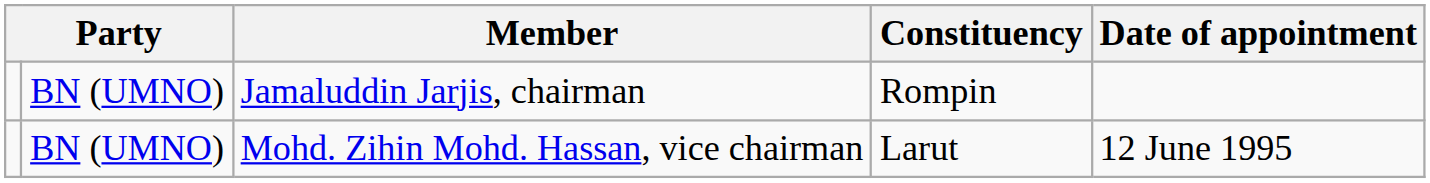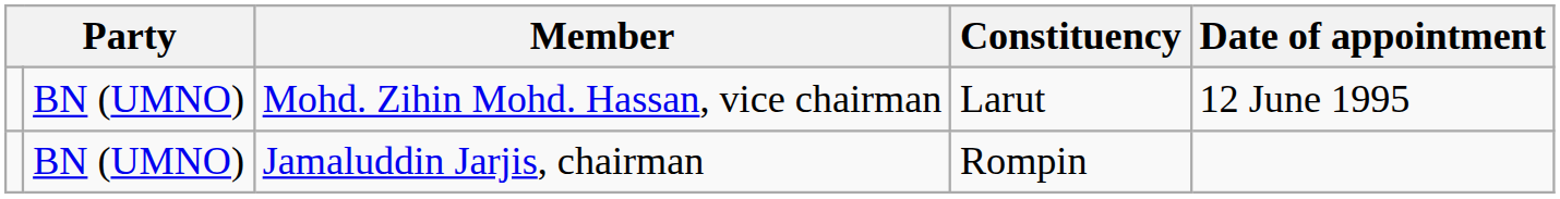rows swapped: Jamaluddin Jarjis, chairman <-> Mohd. Zihin Mohd. Hassan, vice chairman
